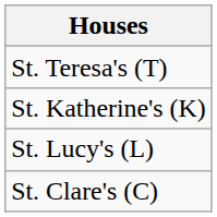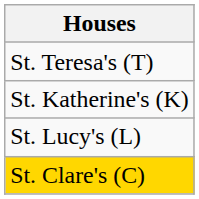row 5 | column 1: no background -> gold background
